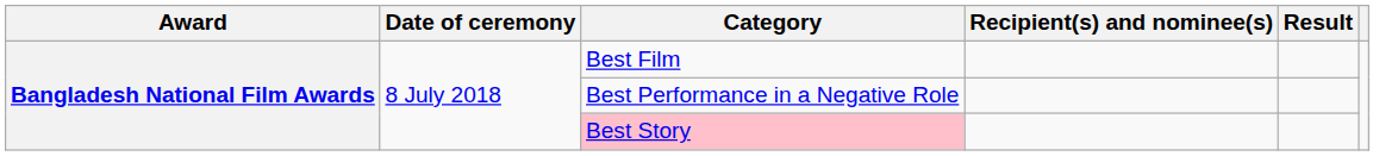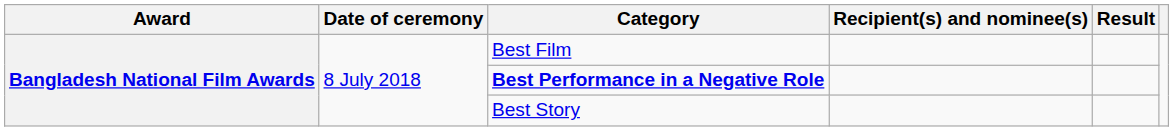Best Performance in a Negative Role | Category: normal -> bold
Best Story | Category: pink background -> no background
